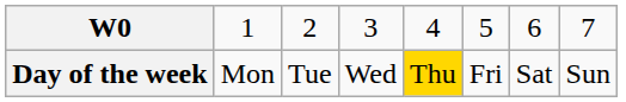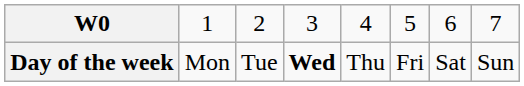Day of the week | column 4: normal -> bold
Day of the week | column 5: gold background -> no background
